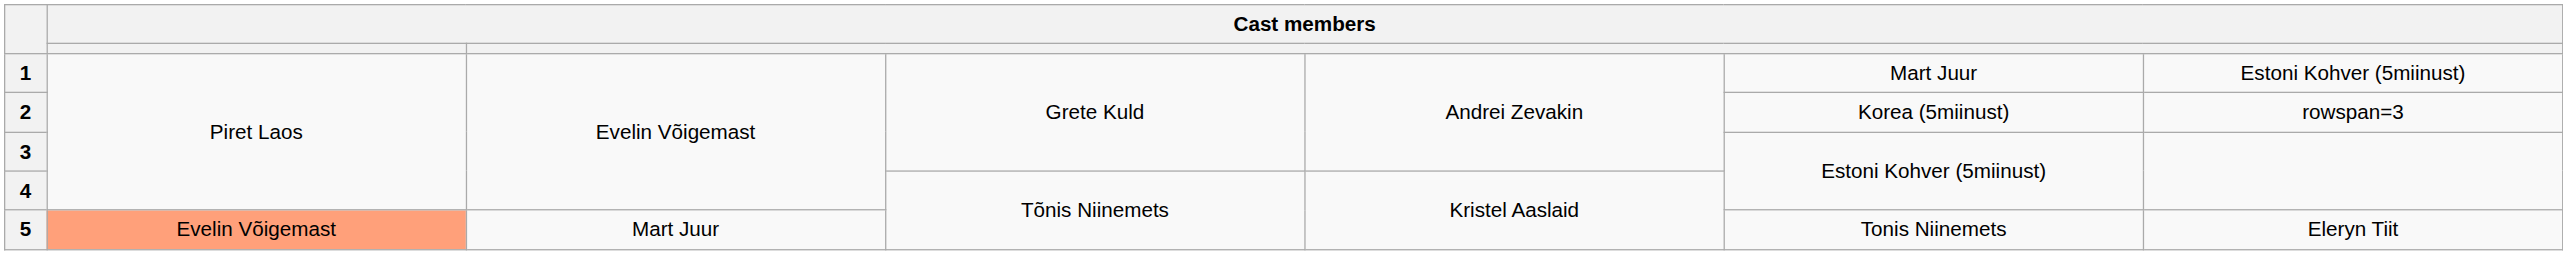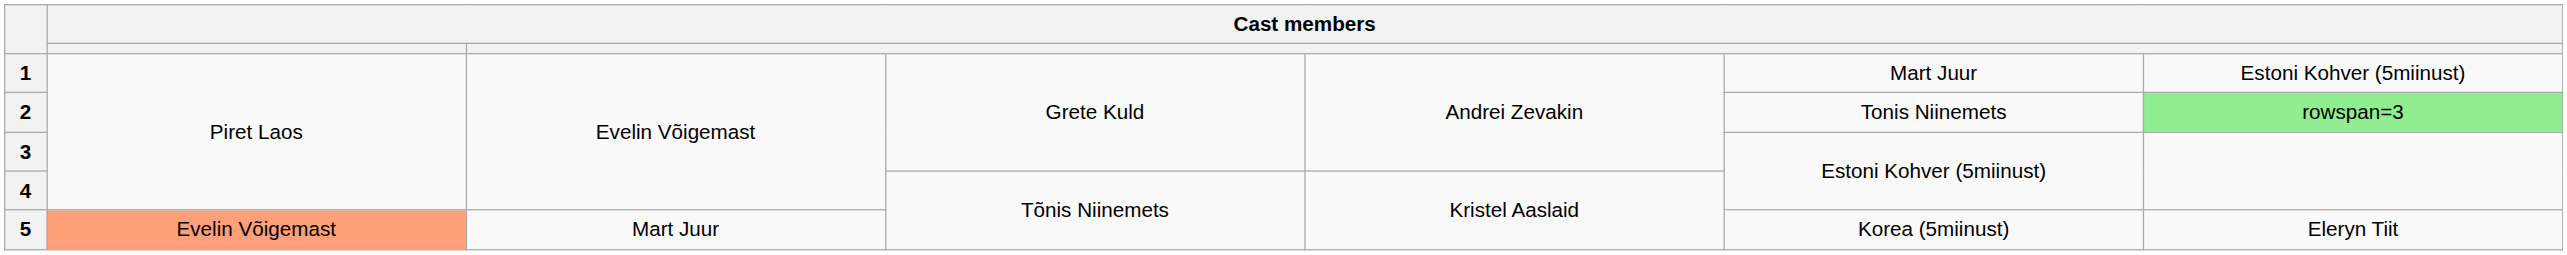2 | column 6: Korea (5miinust) -> Tonis Niinemets
2 | column 7: no background -> lightgreen background
5 | column 6: Tonis Niinemets -> Korea (5miinust)
